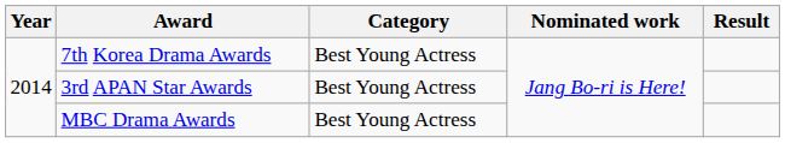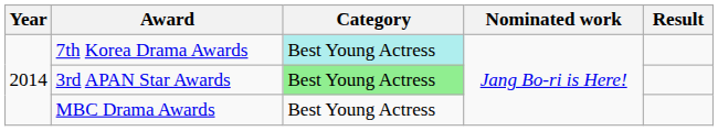7th Korea Drama Awards | Category: no background -> paleturquoise background
3rd APAN Star Awards | Category: no background -> lightgreen background
